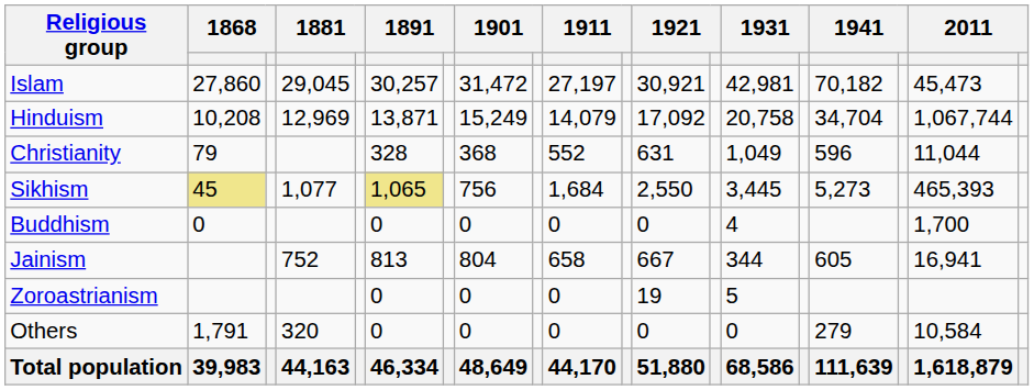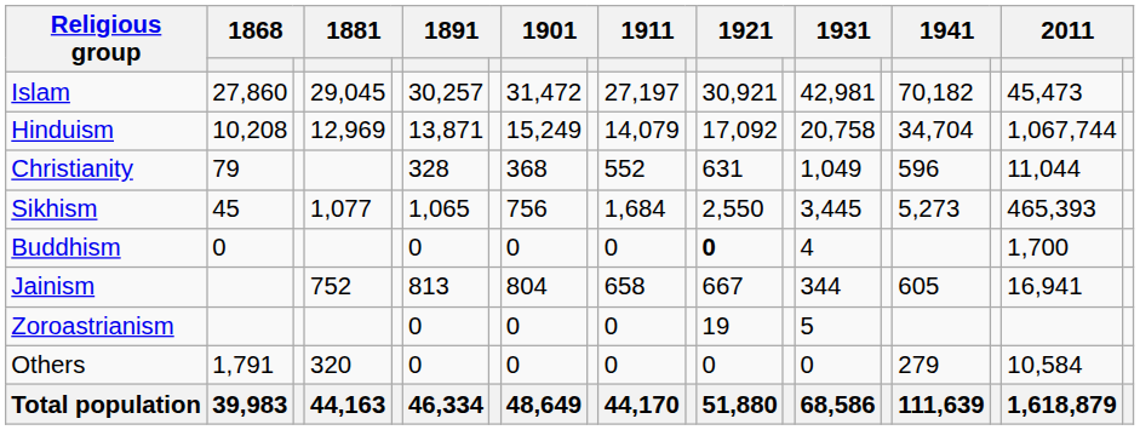Sikhism | column 2: khaki background -> no background
Sikhism | column 6: khaki background -> no background
Buddhism | column 12: normal -> bold
